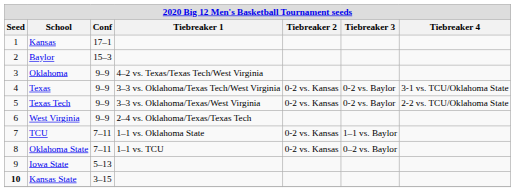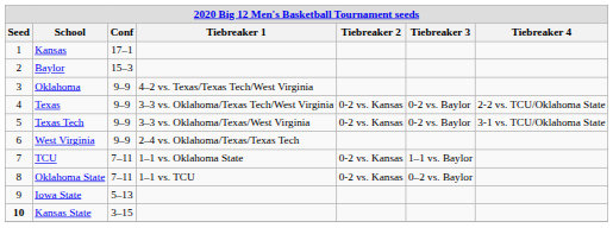Texas | Tiebreaker 4: 3-1 vs. TCU/Oklahoma State -> 2-2 vs. TCU/Oklahoma State
Texas Tech | Tiebreaker 4: 2-2 vs. TCU/Oklahoma State -> 3-1 vs. TCU/Oklahoma State
